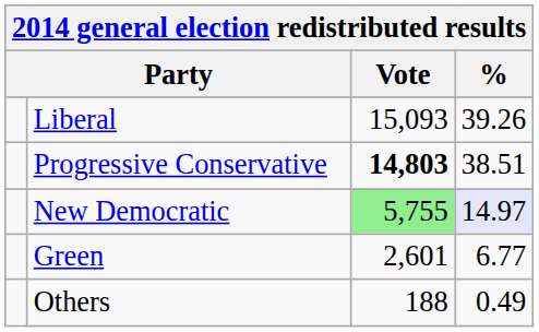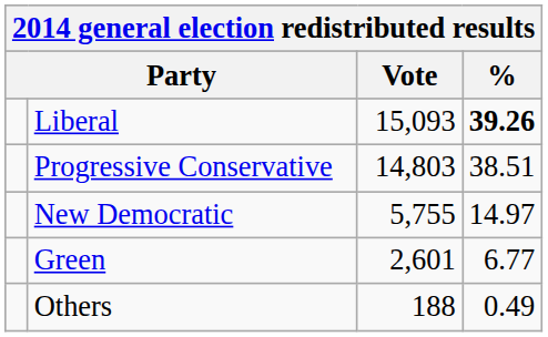Liberal | %: normal -> bold
Progressive Conservative | Vote: bold -> normal
New Democratic | Vote: lightgreen background -> no background
New Democratic | %: lavender background -> no background
